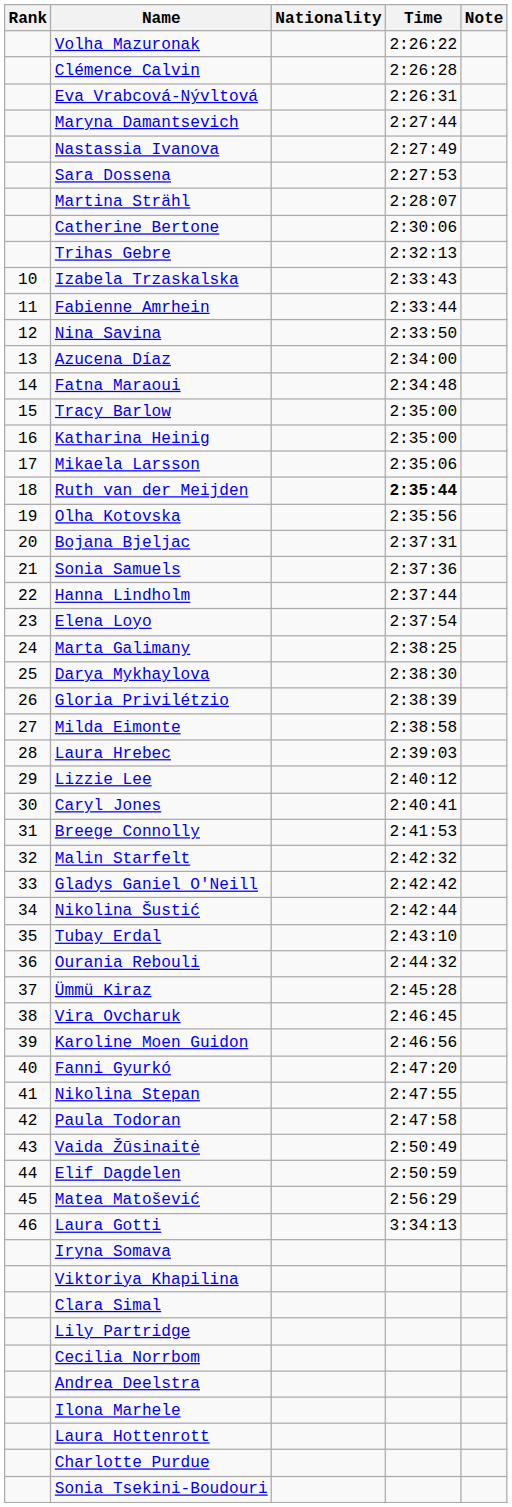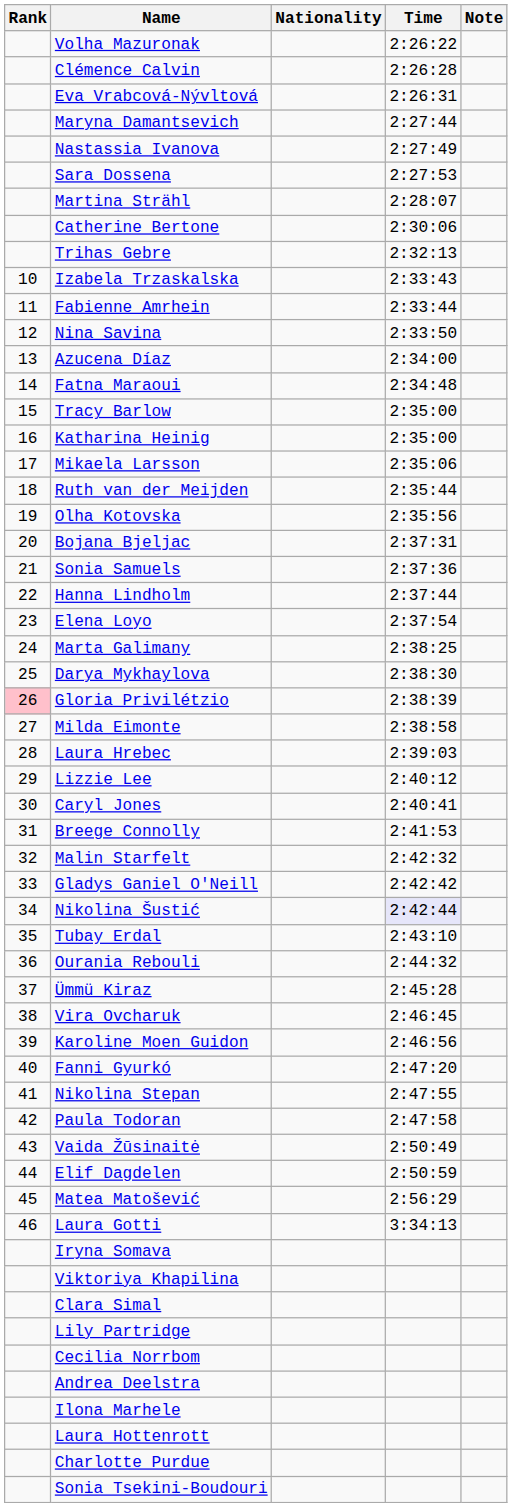Ruth van der Meijden | Time: bold -> normal
Gloria Privilétzio | Rank: no background -> pink background
Nikolina Šustić | Time: no background -> lavender background
